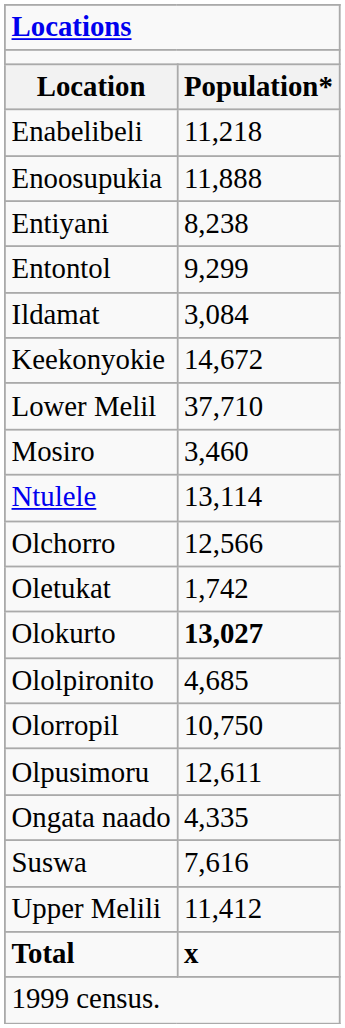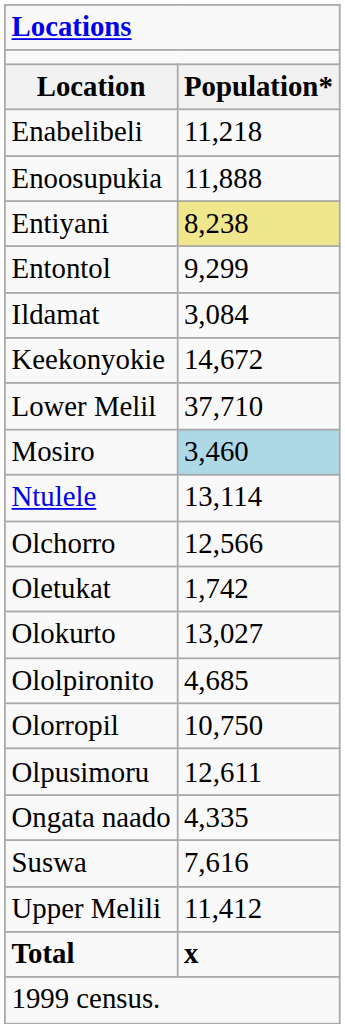Entiyani | column 2: no background -> khaki background
Mosiro | column 2: no background -> lightblue background
Olokurto | column 2: bold -> normal
